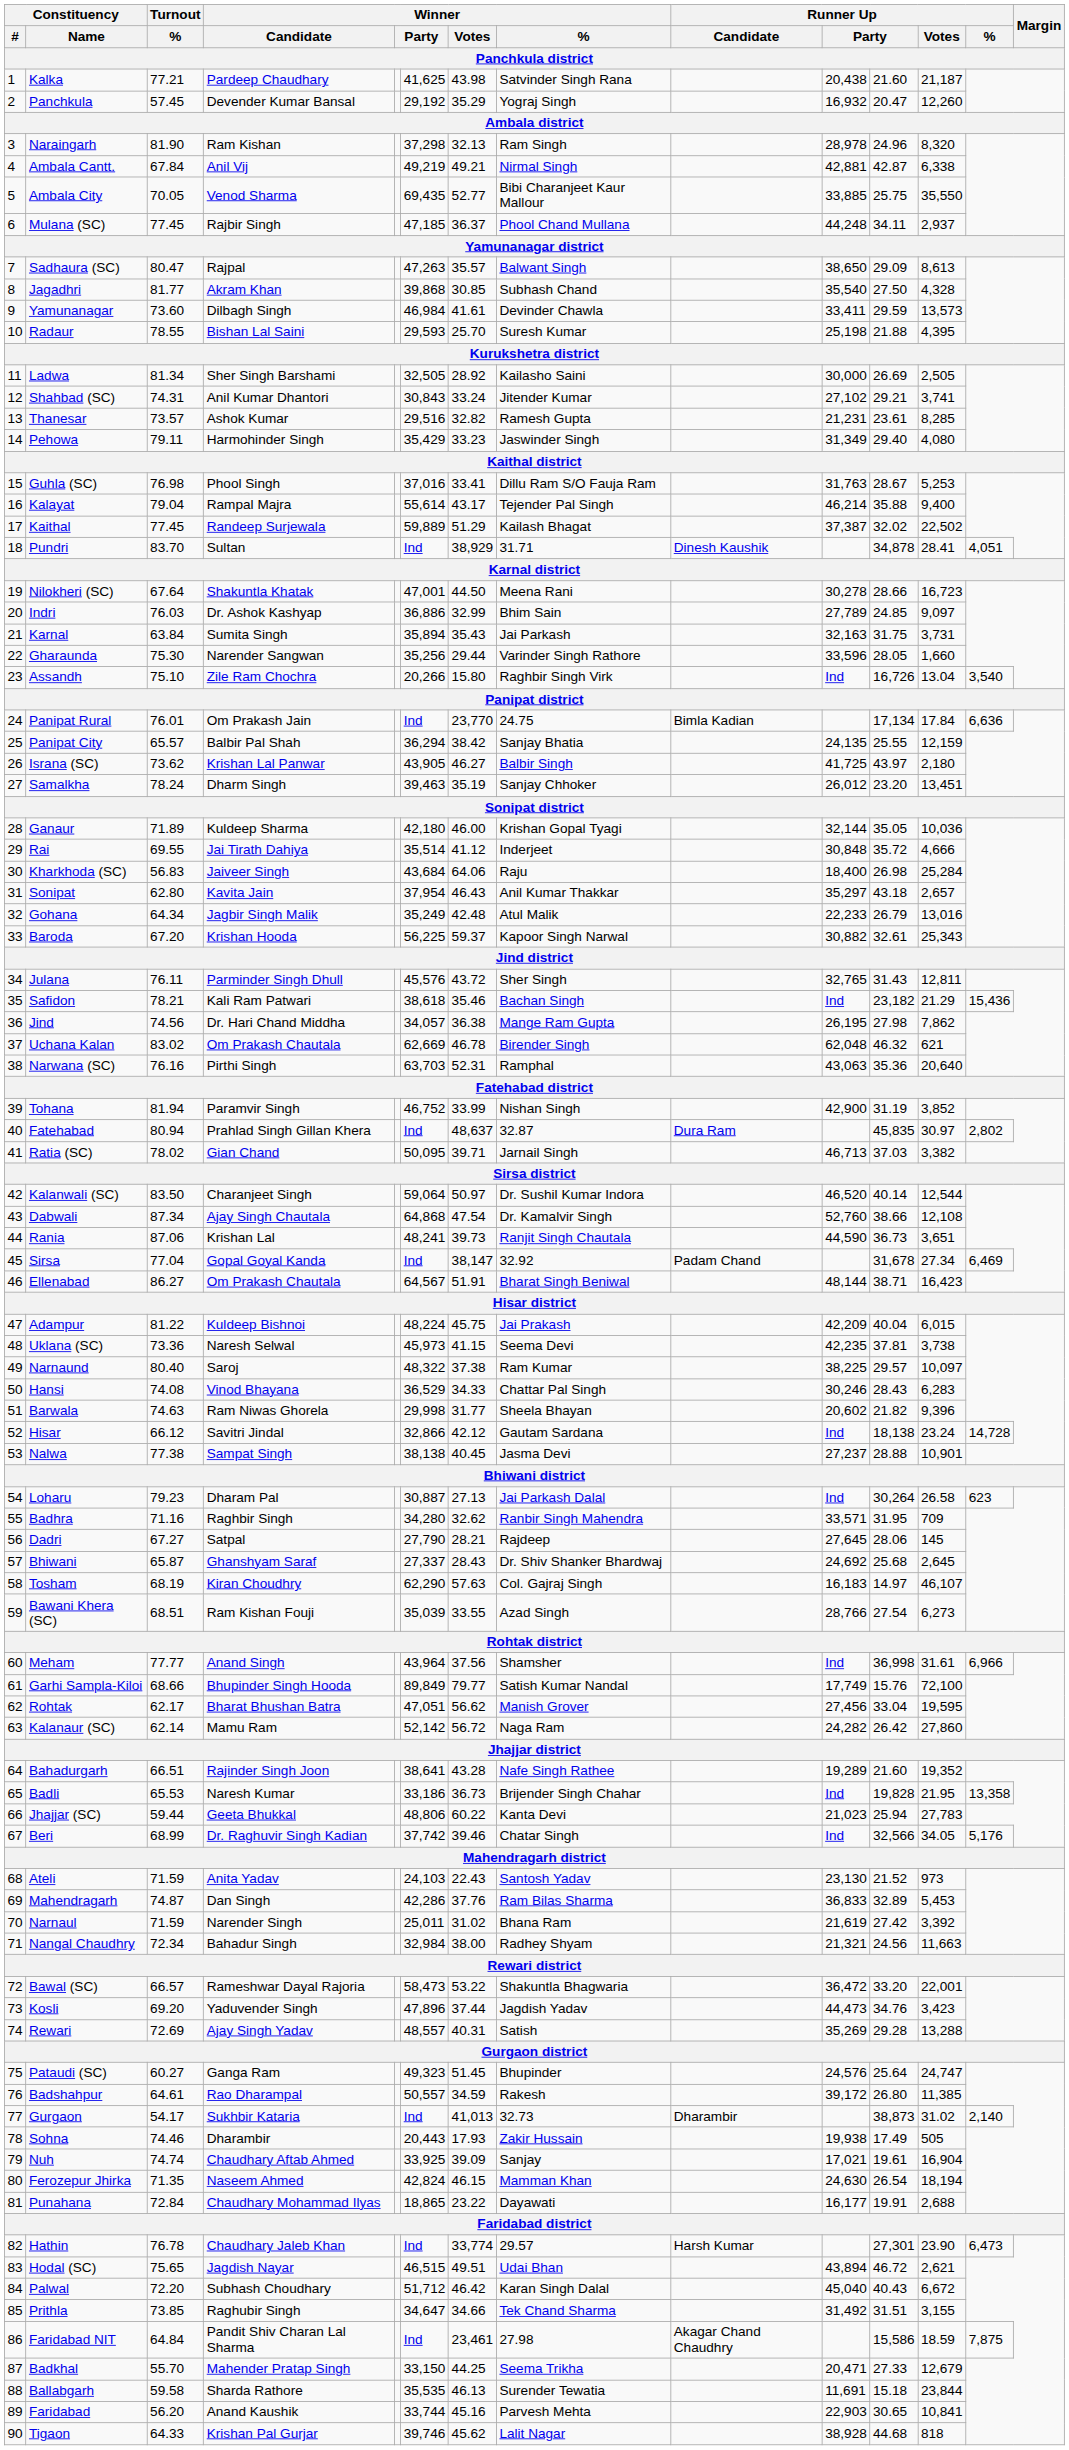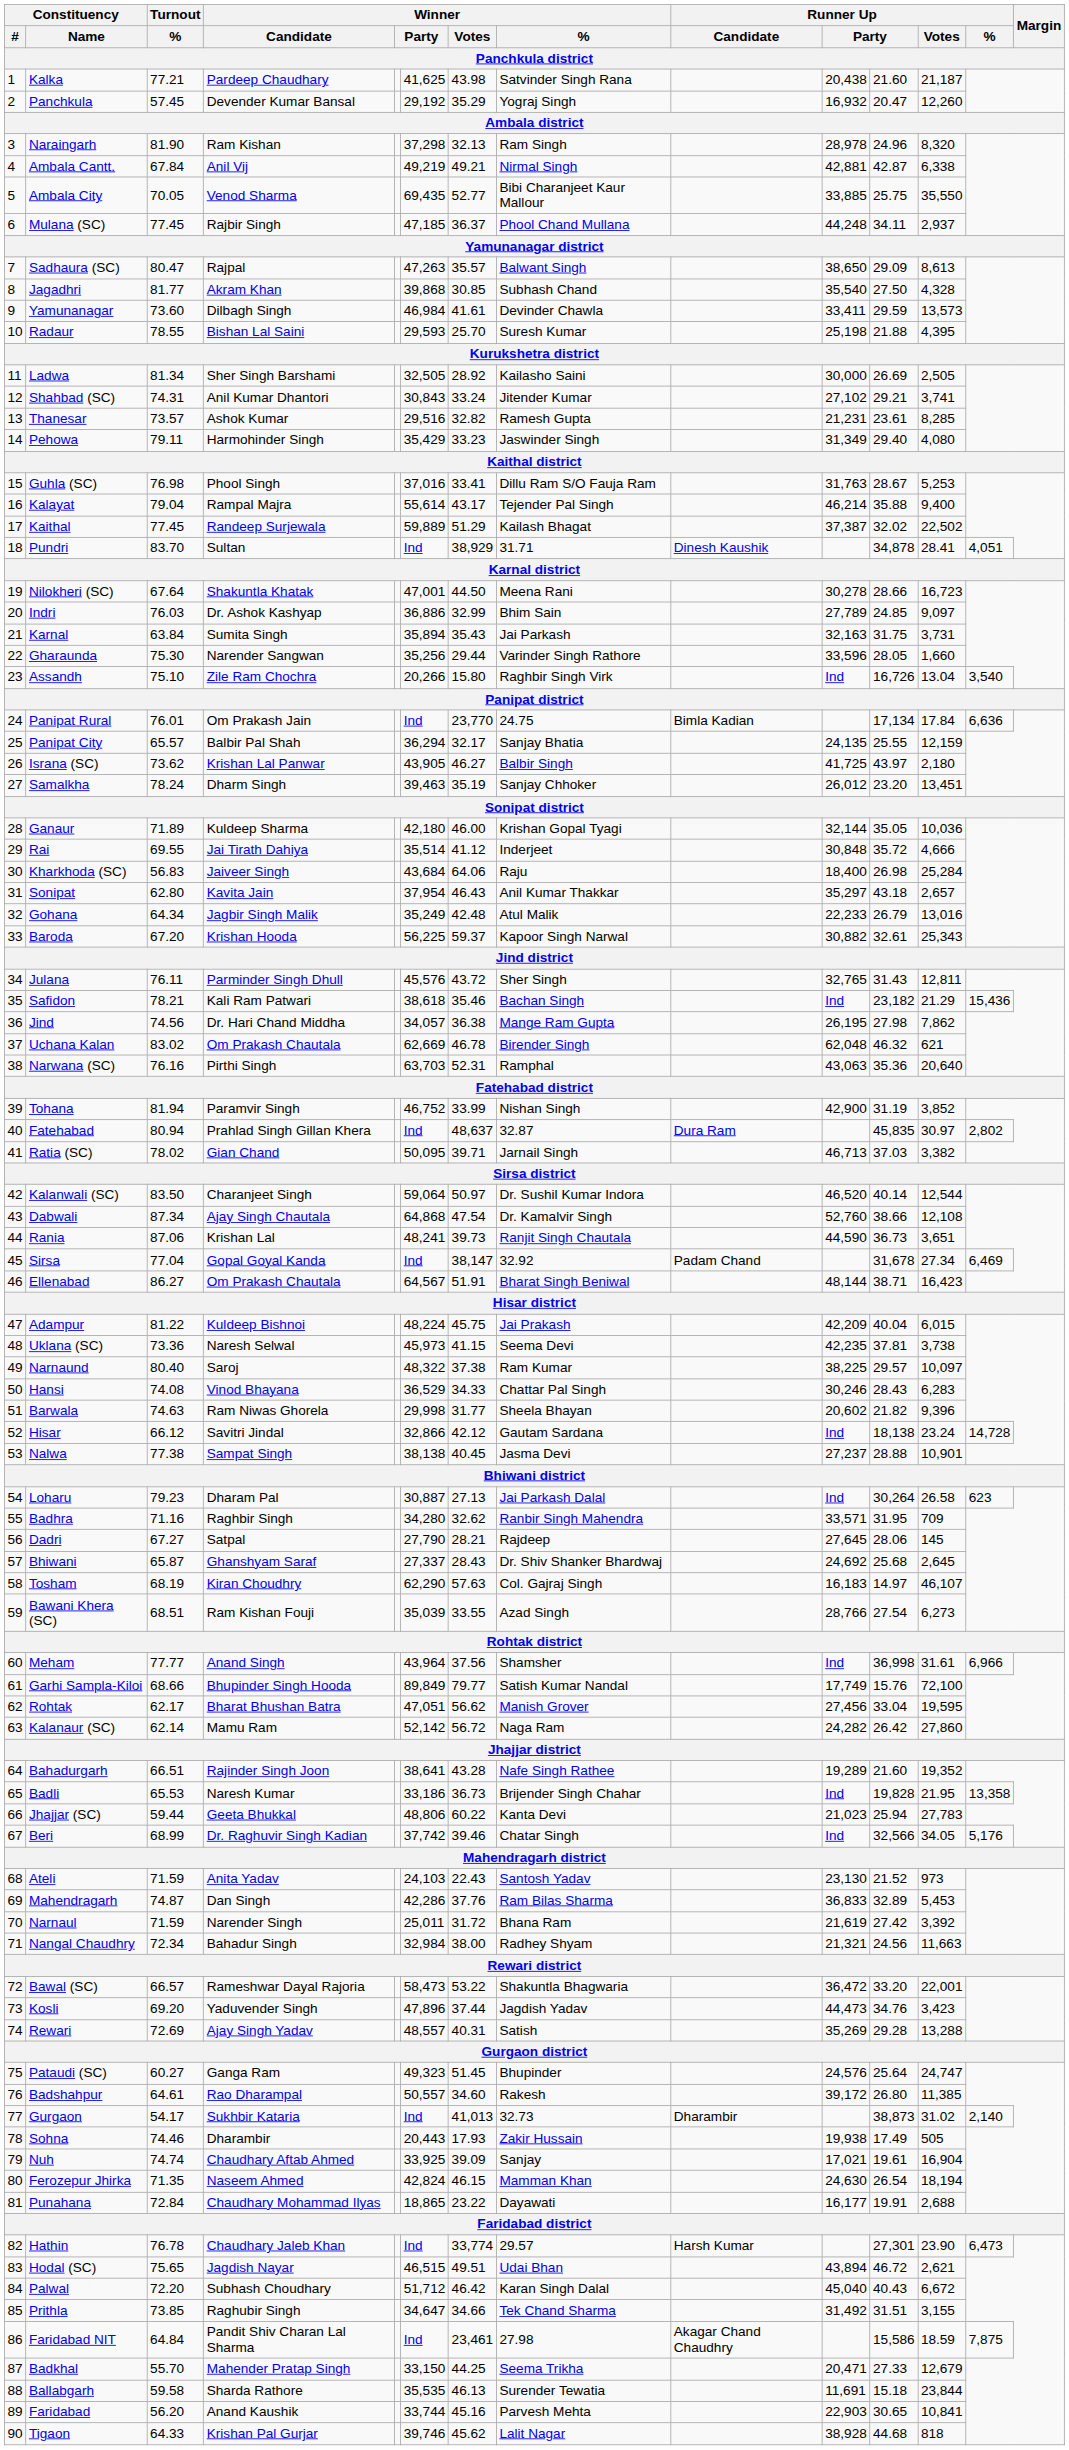Panipat City | Winner / Votes: 38.42 -> 32.17
Narnaul | Winner / Votes: 31.02 -> 31.72
Badshahpur | Winner / Votes: 34.59 -> 34.60
